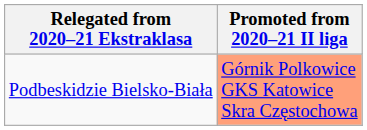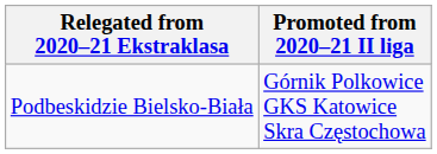Podbeskidzie Bielsko-Biała | Promoted from 2020–21 II liga: lightsalmon background -> no background
